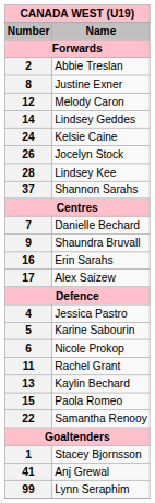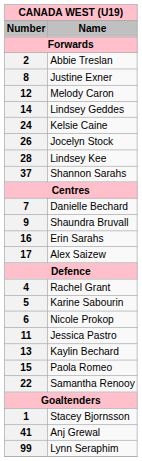4 | Name: Jessica Pastro -> Rachel Grant
11 | Name: Rachel Grant -> Jessica Pastro
